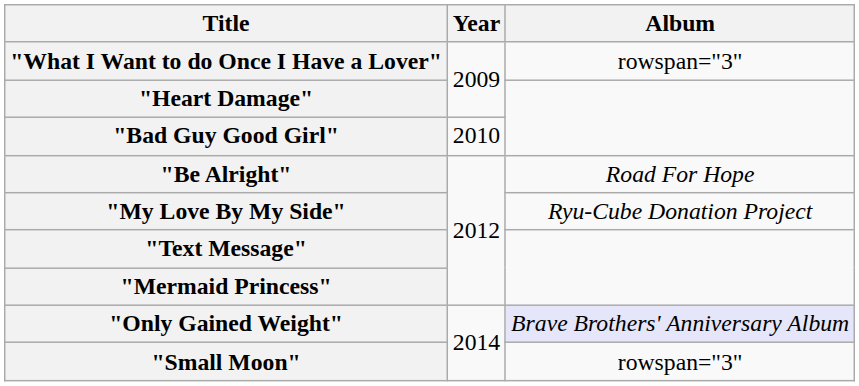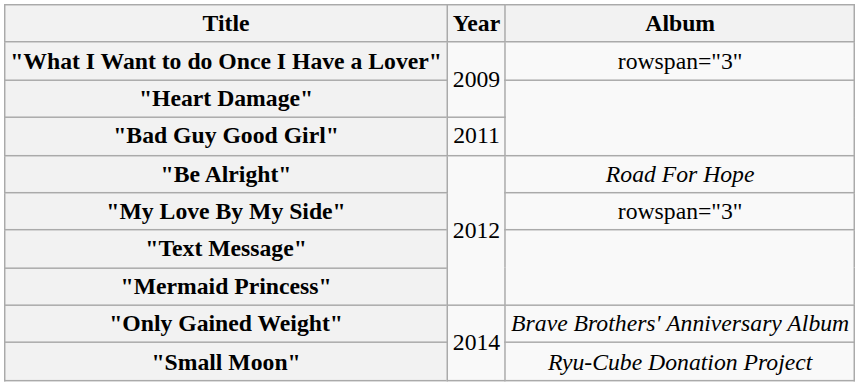"Bad Guy Good Girl" | Year: 2010 -> 2011
"My Love By My Side" | Album: Ryu-Cube Donation Project -> rowspan="3"
"Only Gained Weight" | Album: lavender background -> no background
"Small Moon" | Album: rowspan="3" -> Ryu-Cube Donation Project
